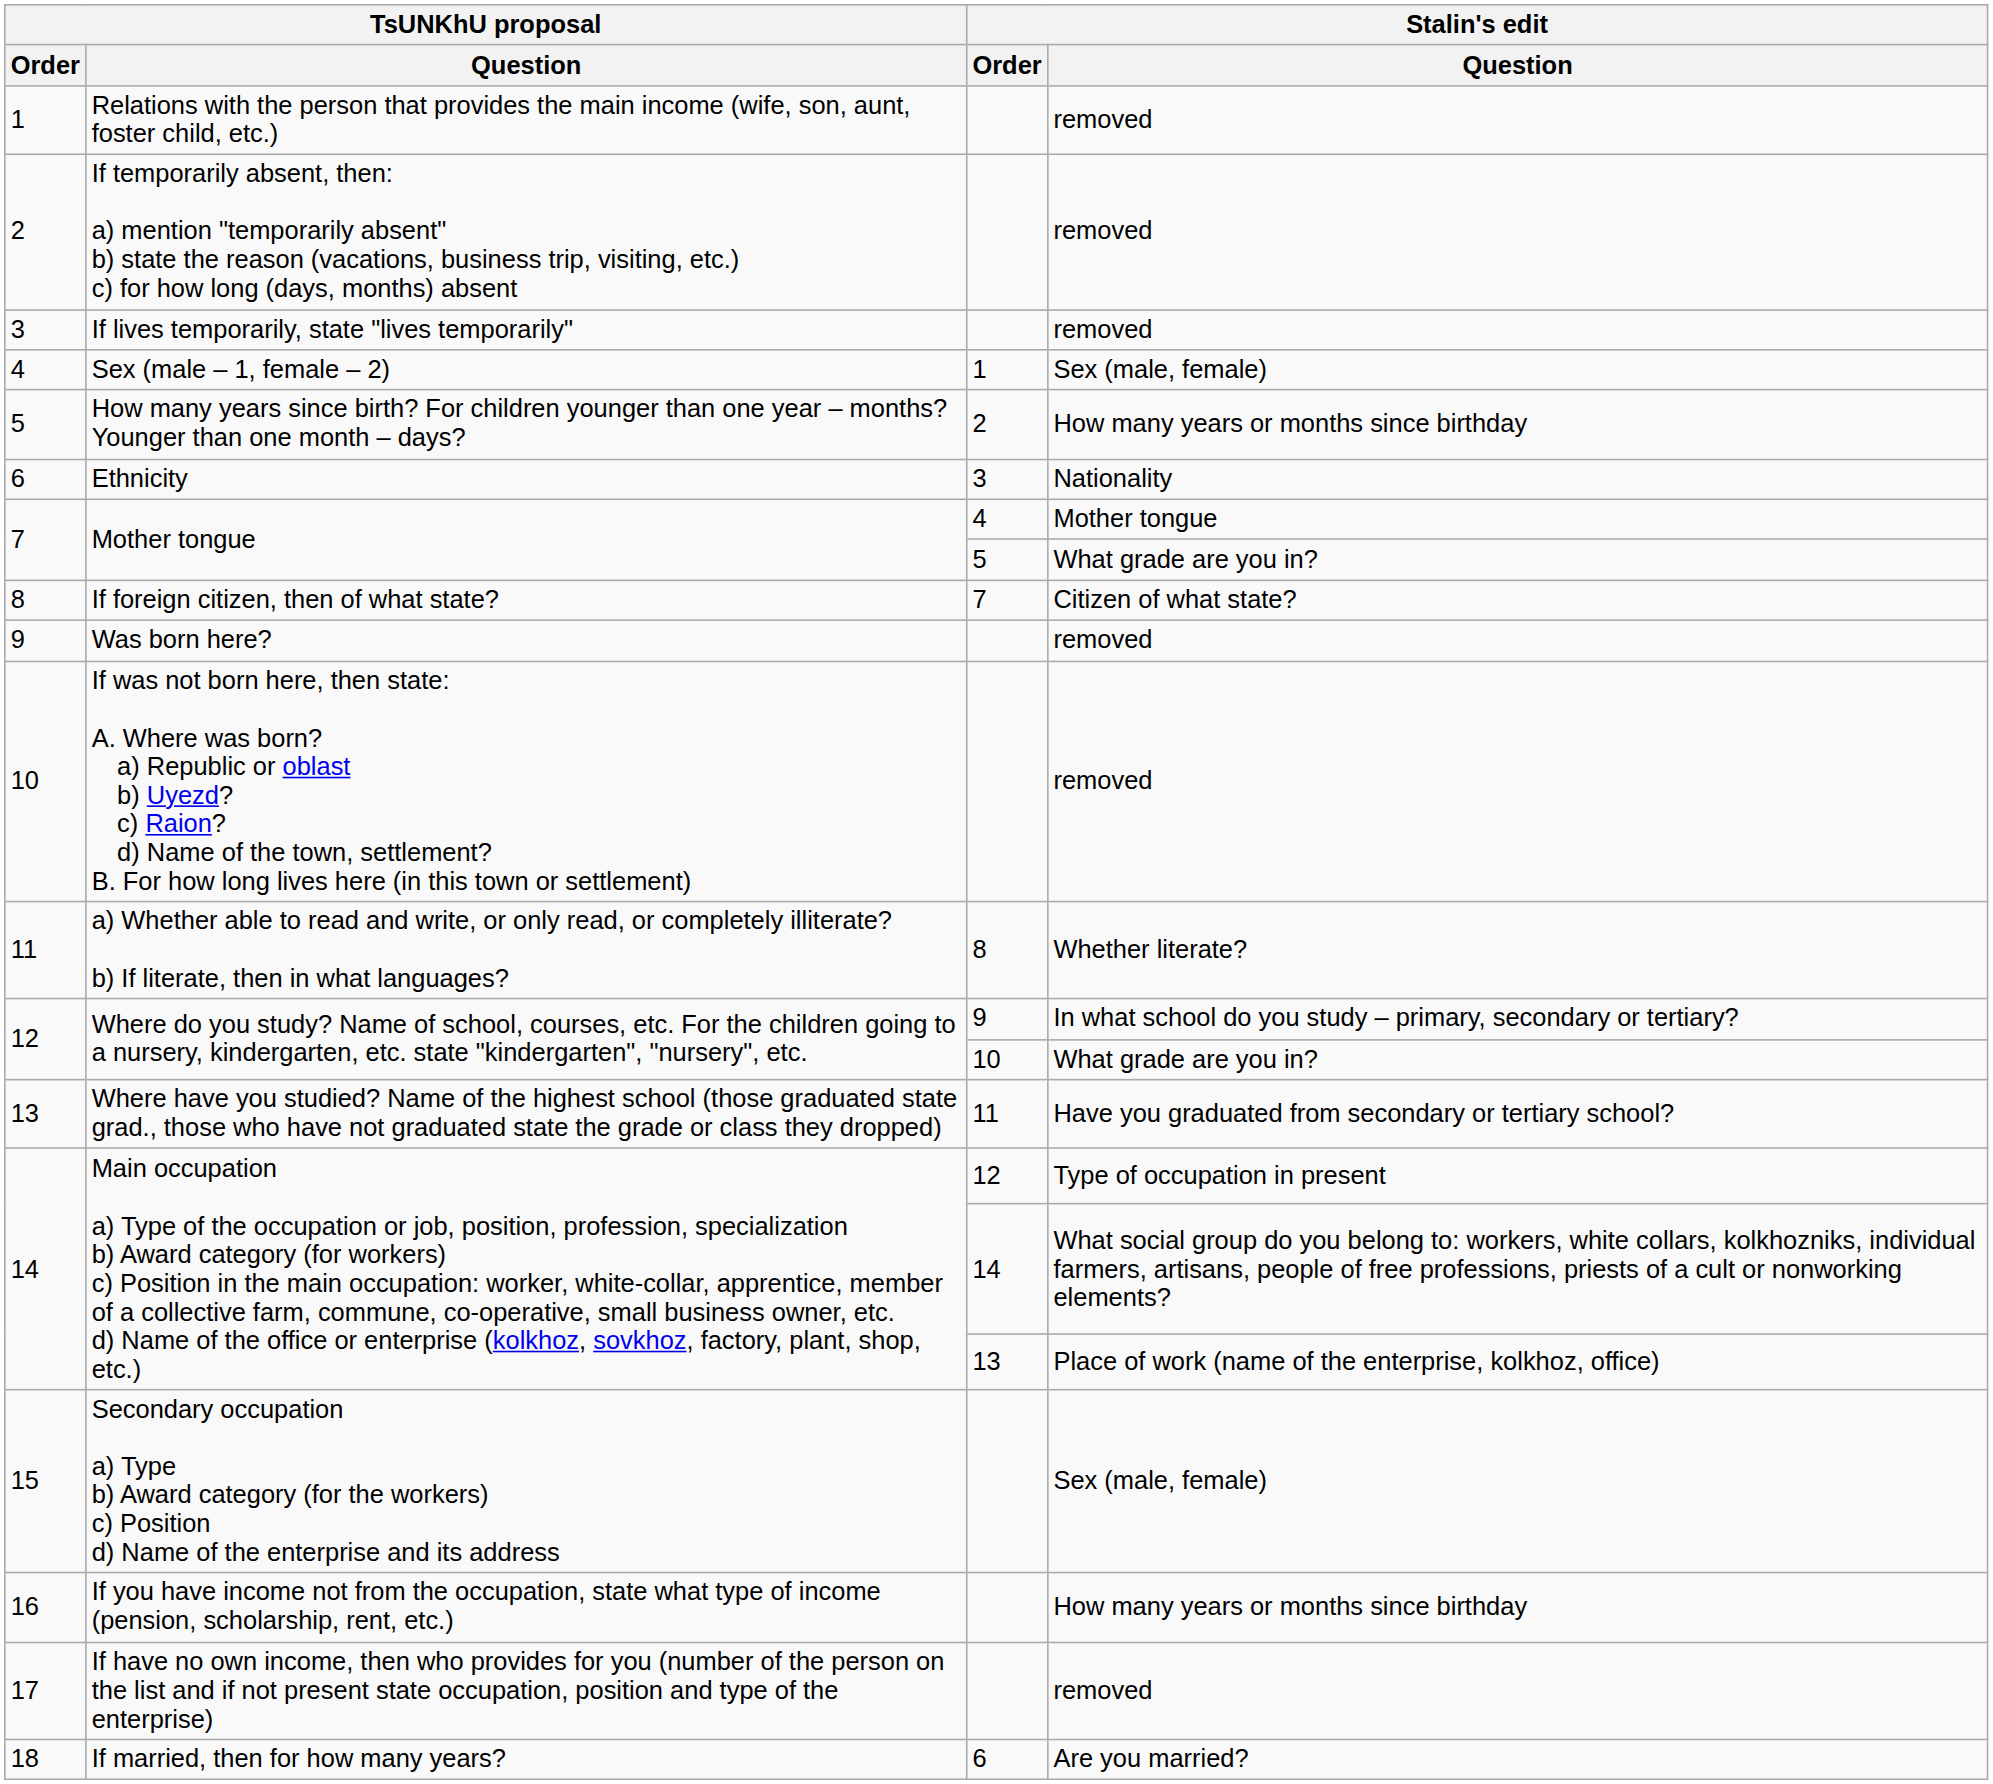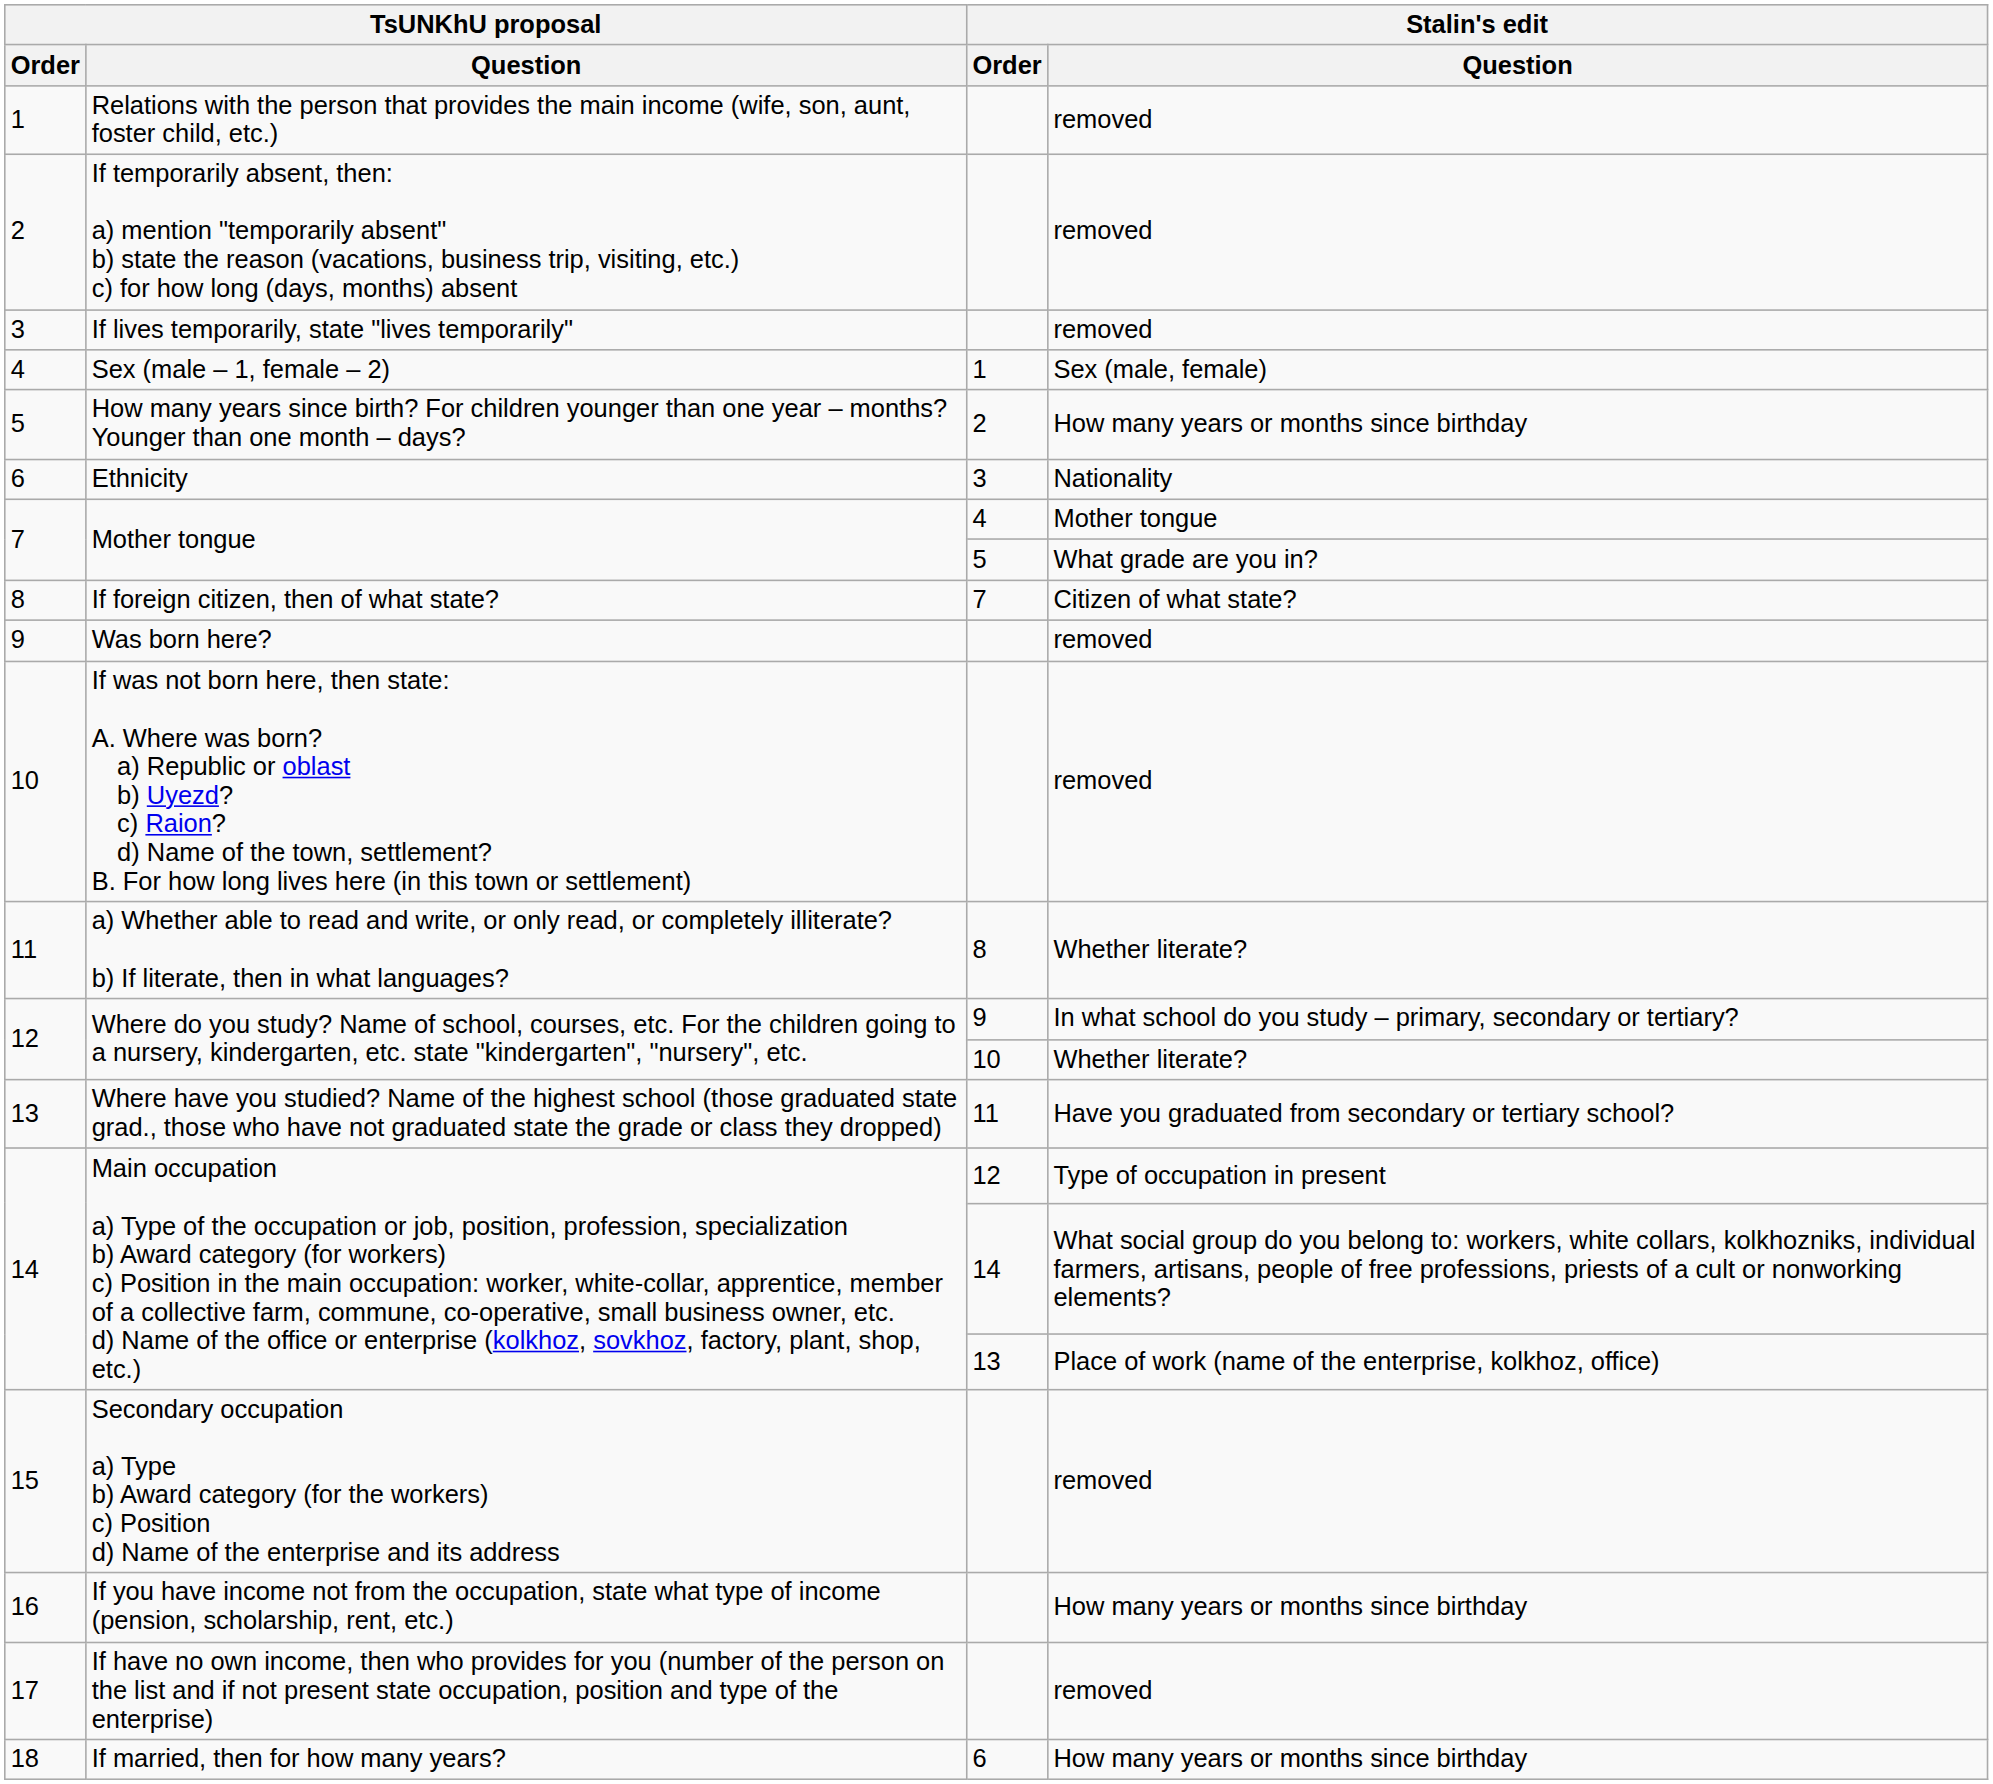12 / 10 | Stalin's edit / Question: What grade are you in? -> Whether literate?
15 | Stalin's edit / Question: Sex (male, female) -> removed
18 | Stalin's edit / Question: Are you married? -> How many years or months since birthday
